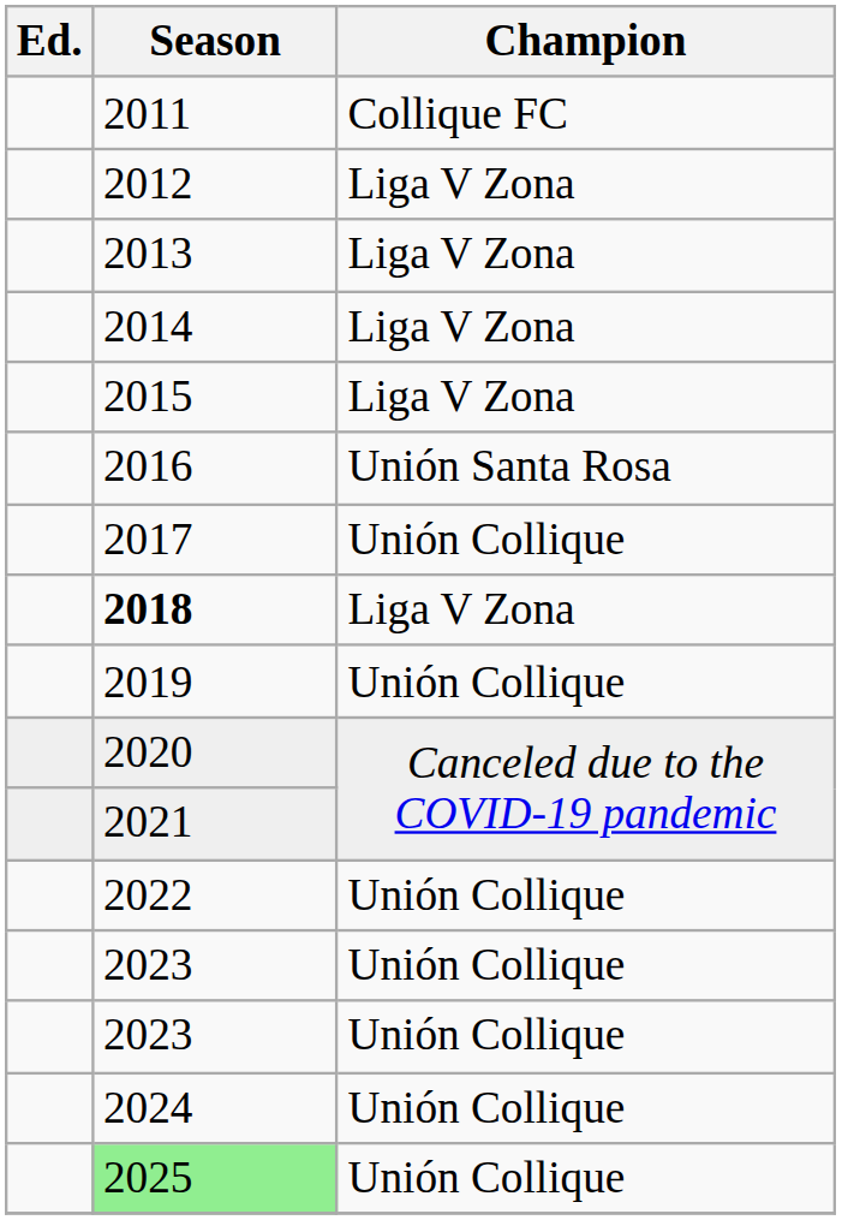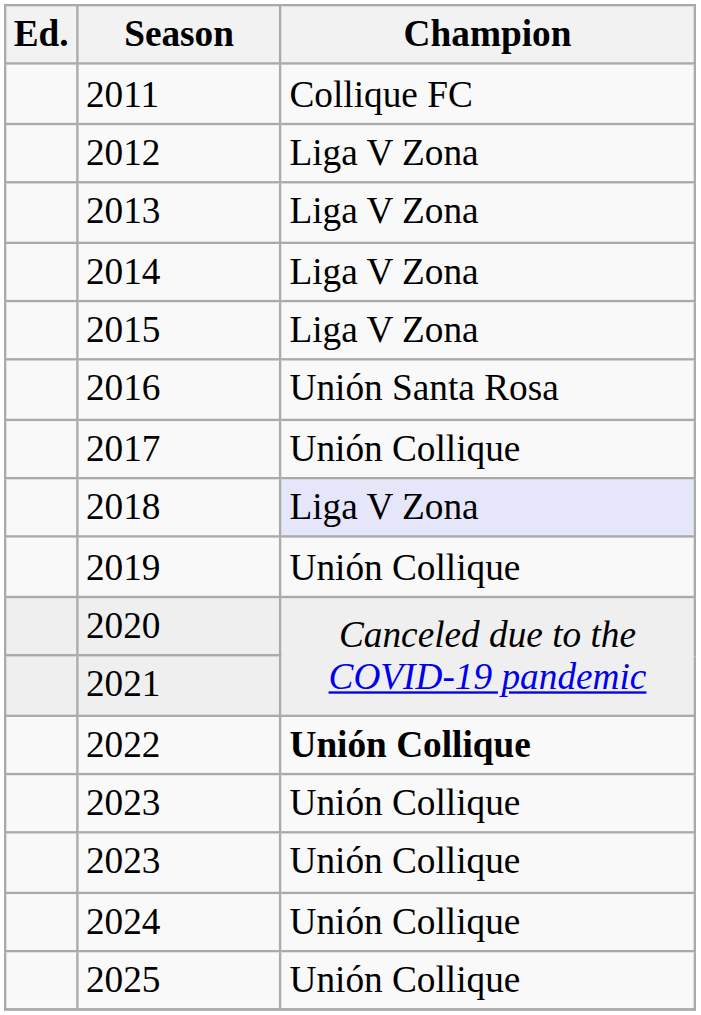2018 | Season: bold -> normal
2018 | Champion: no background -> lavender background
2022 | Champion: normal -> bold
2025 | Season: lightgreen background -> no background
